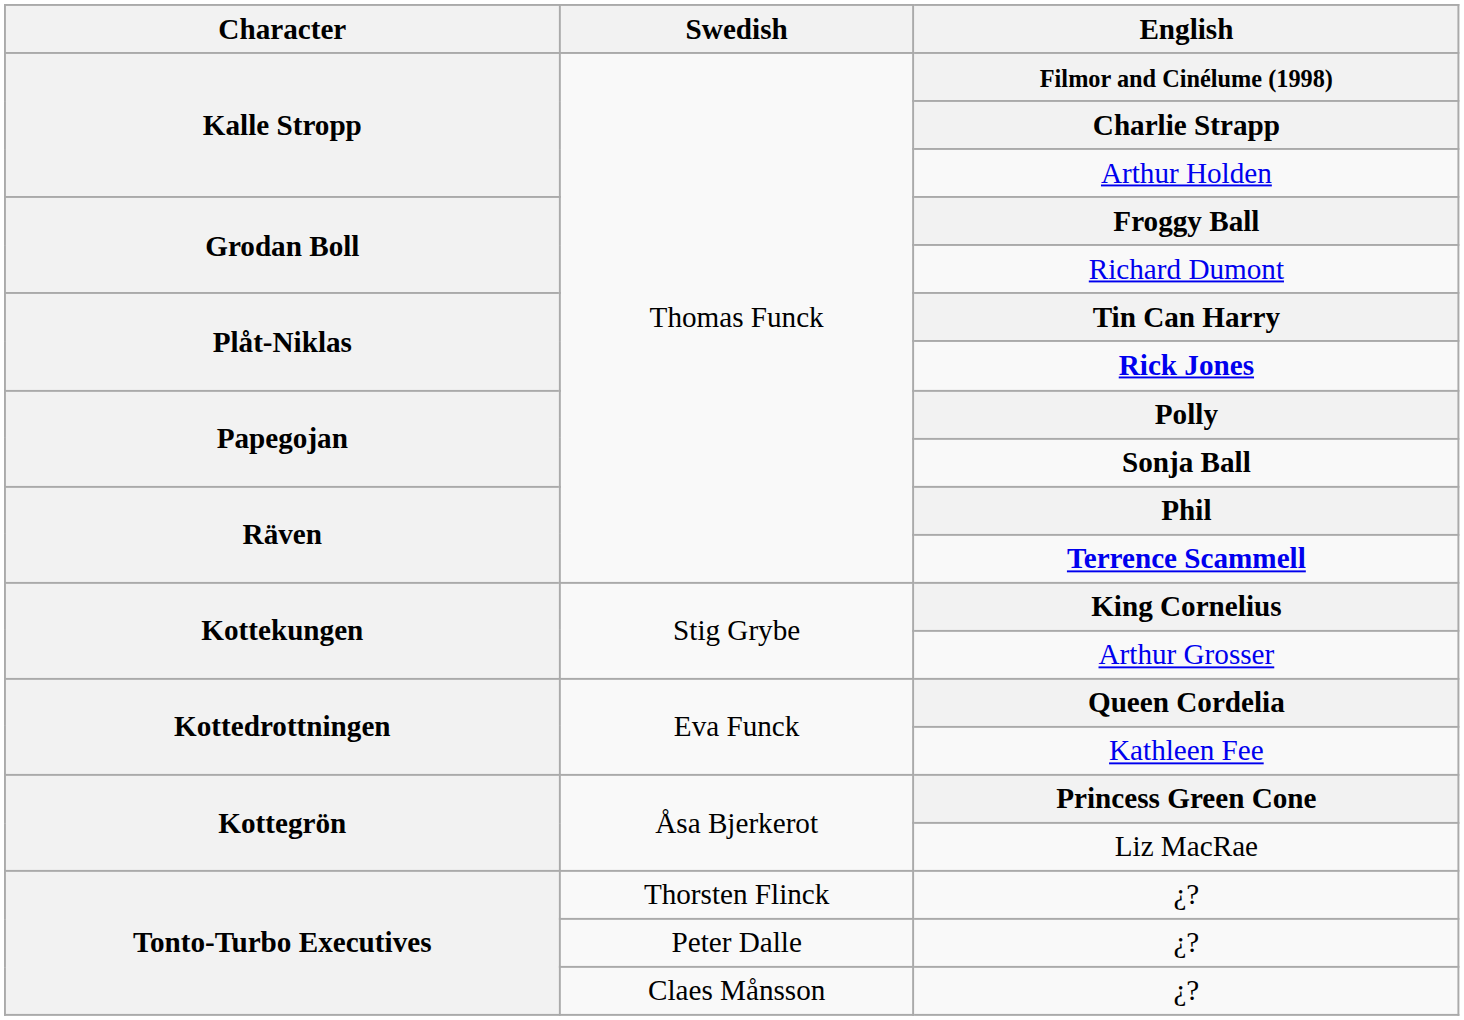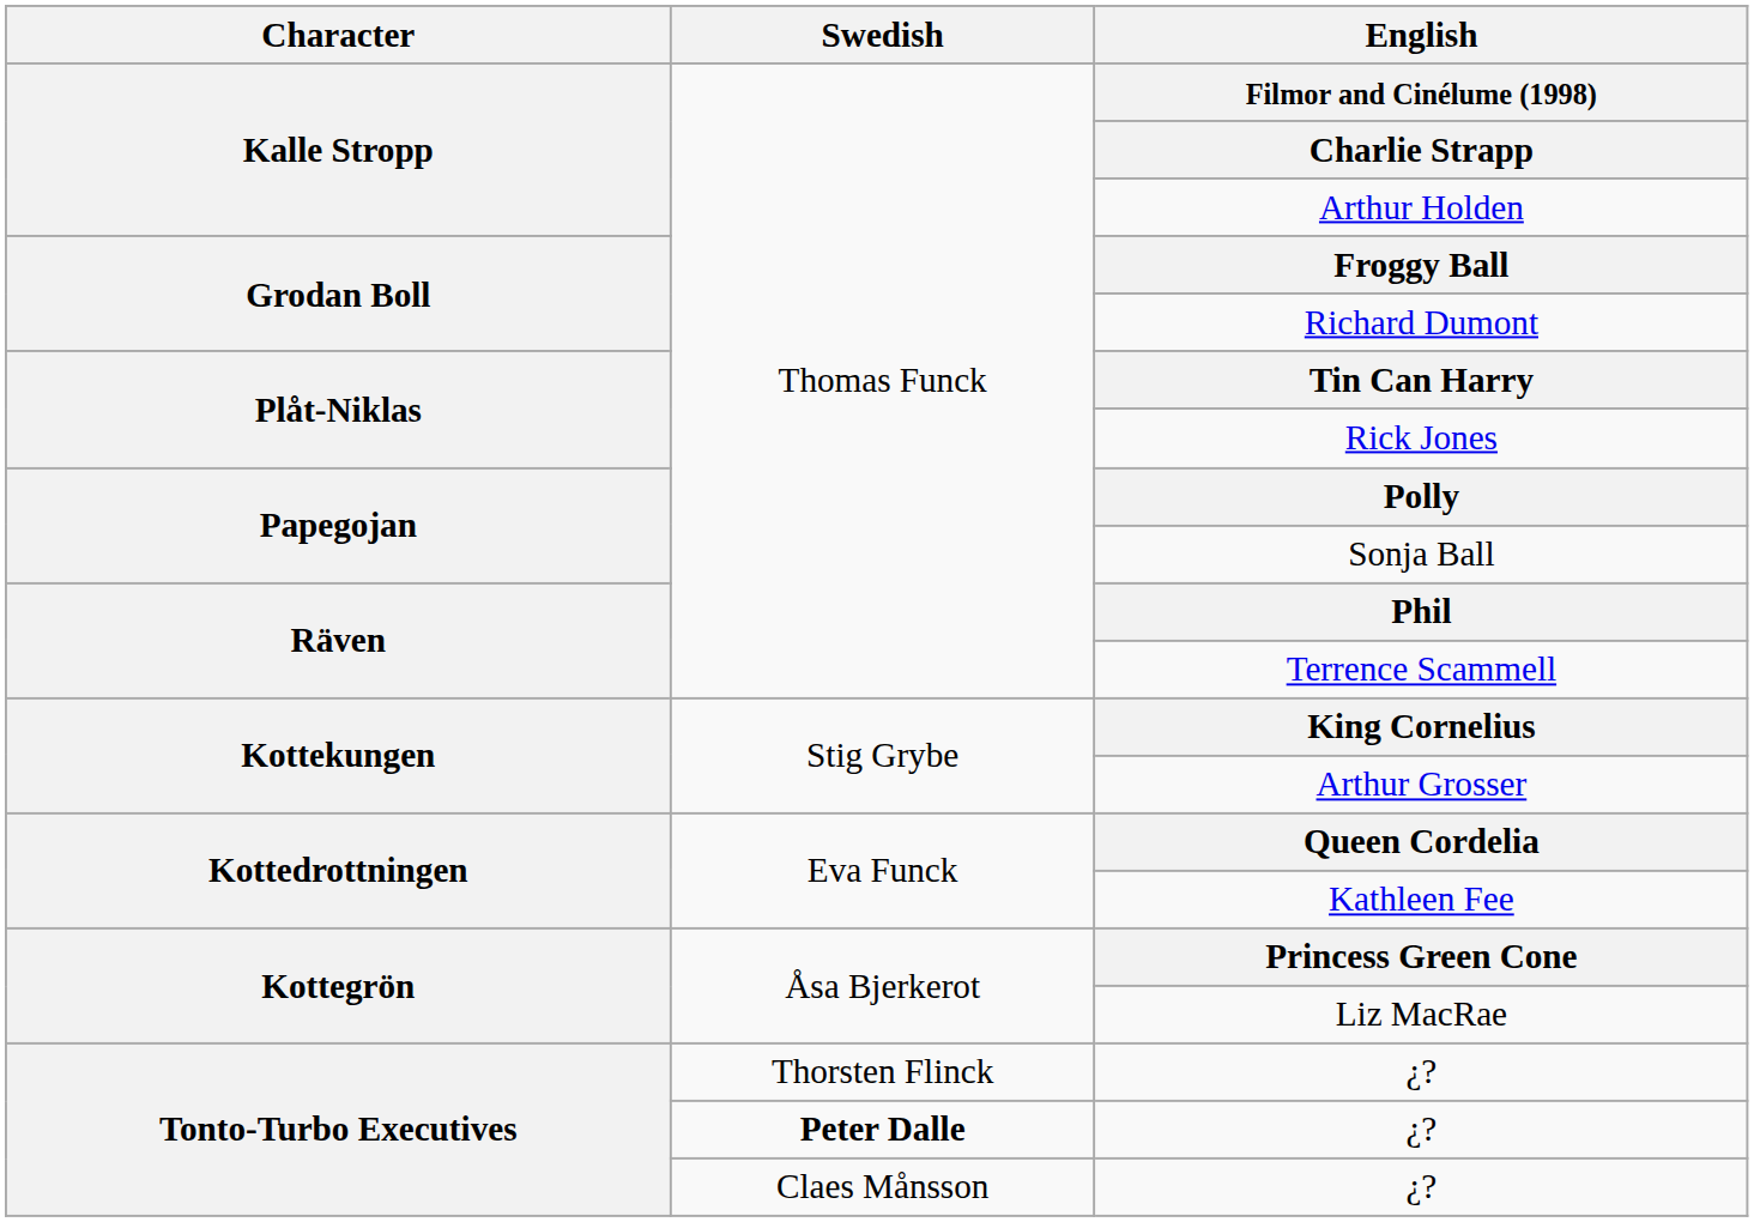Rick Jones | English: bold -> normal
Sonja Ball | English: bold -> normal
Terrence Scammell | English: bold -> normal
Peter Dalle / ¿? | Swedish: normal -> bold
